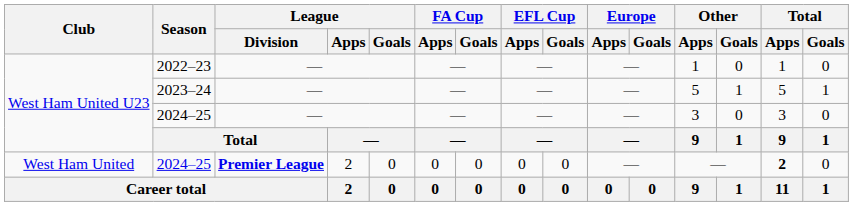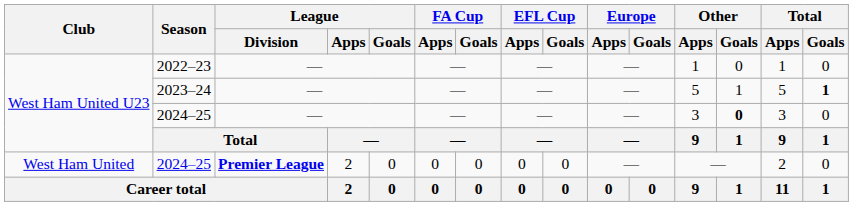2023–24 | Total / Goals: normal -> bold
West Ham United U23 / 2024–25 | Other / Goals: normal -> bold
West Ham United / 2024–25 | Total / Apps: bold -> normal
